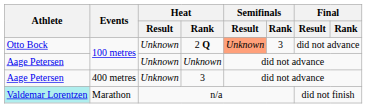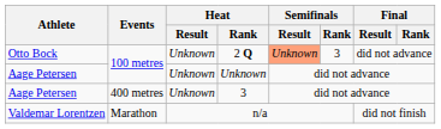n/a | Athlete: paleturquoise background -> no background
